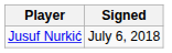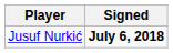Jusuf Nurkić | Signed: normal -> bold
